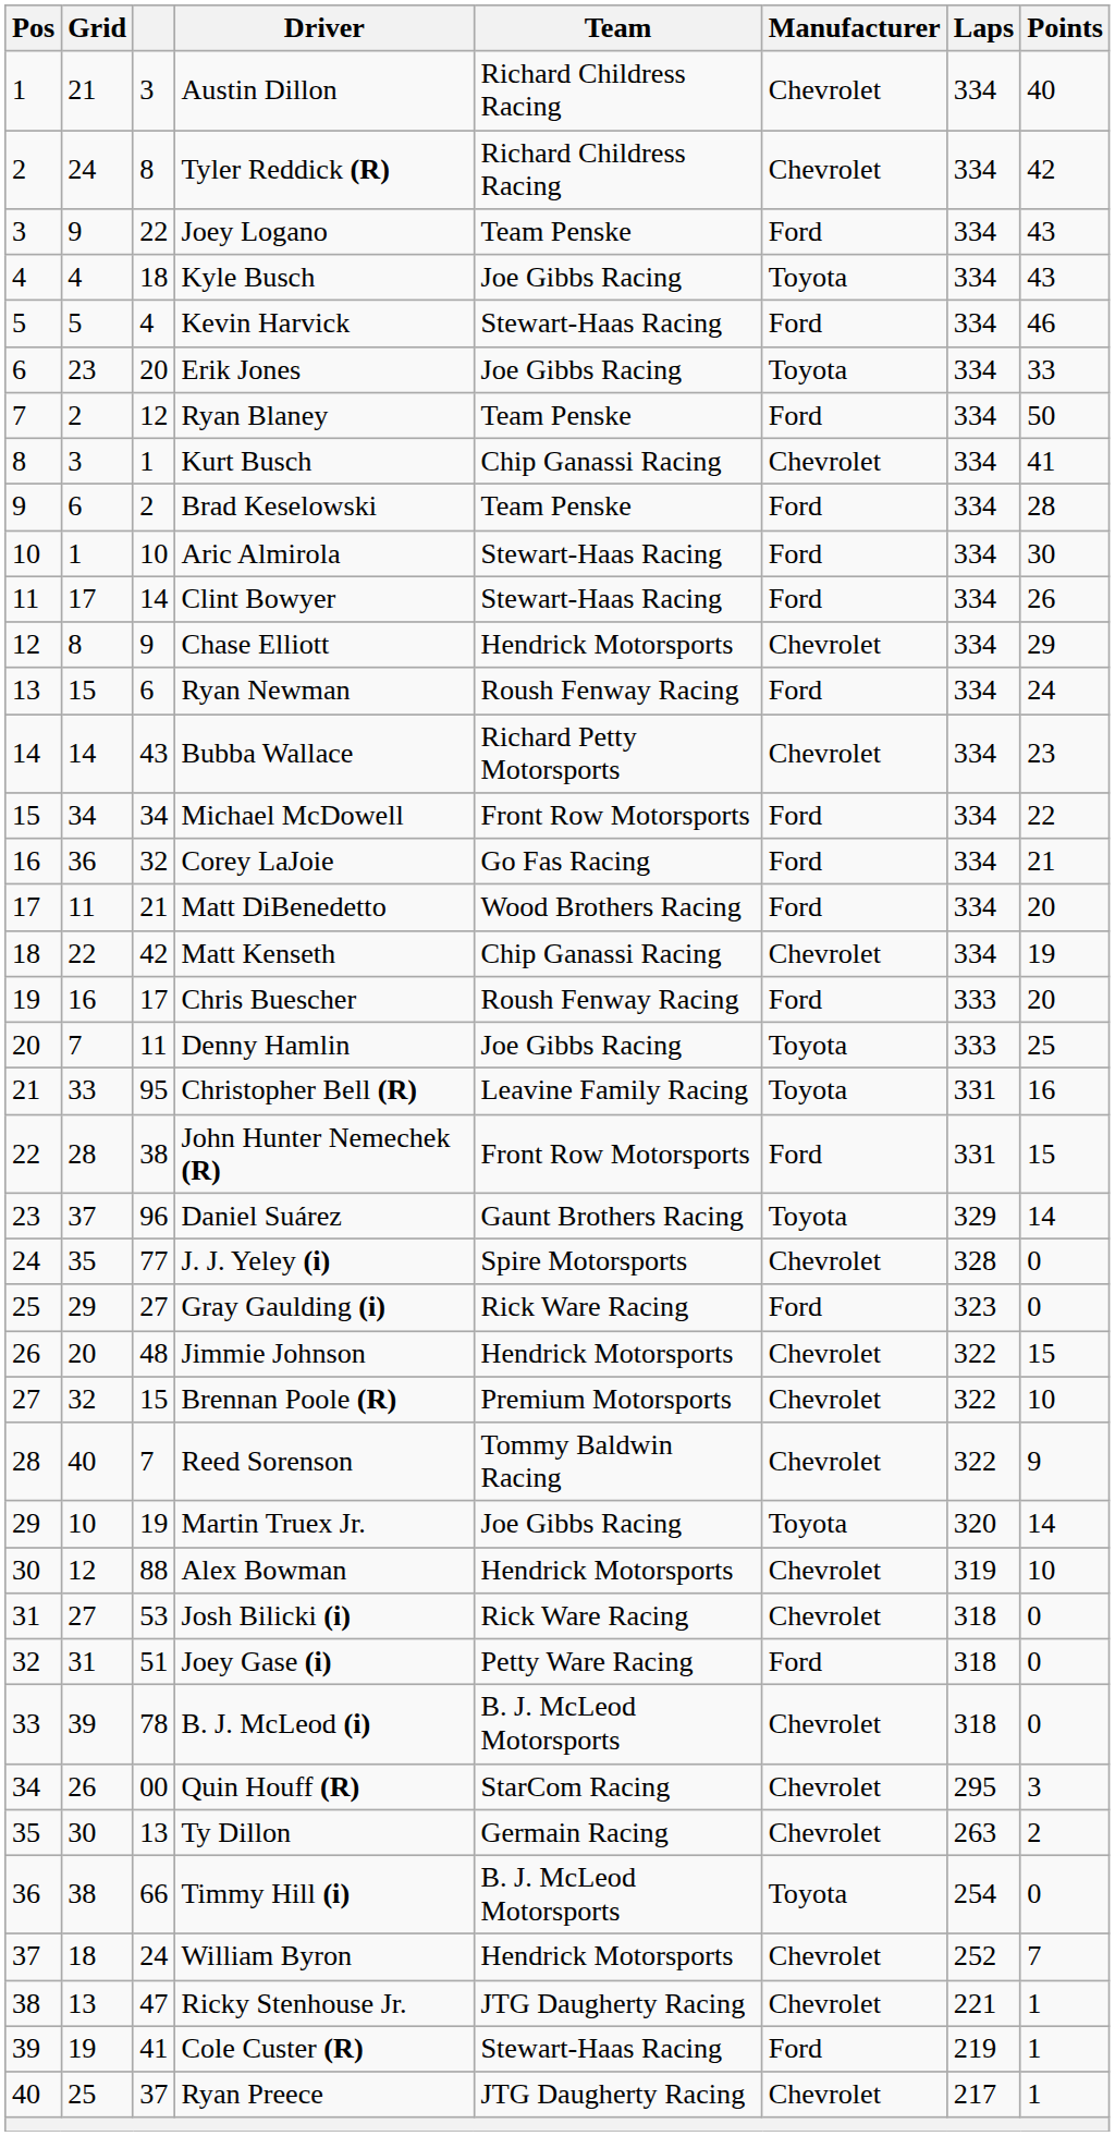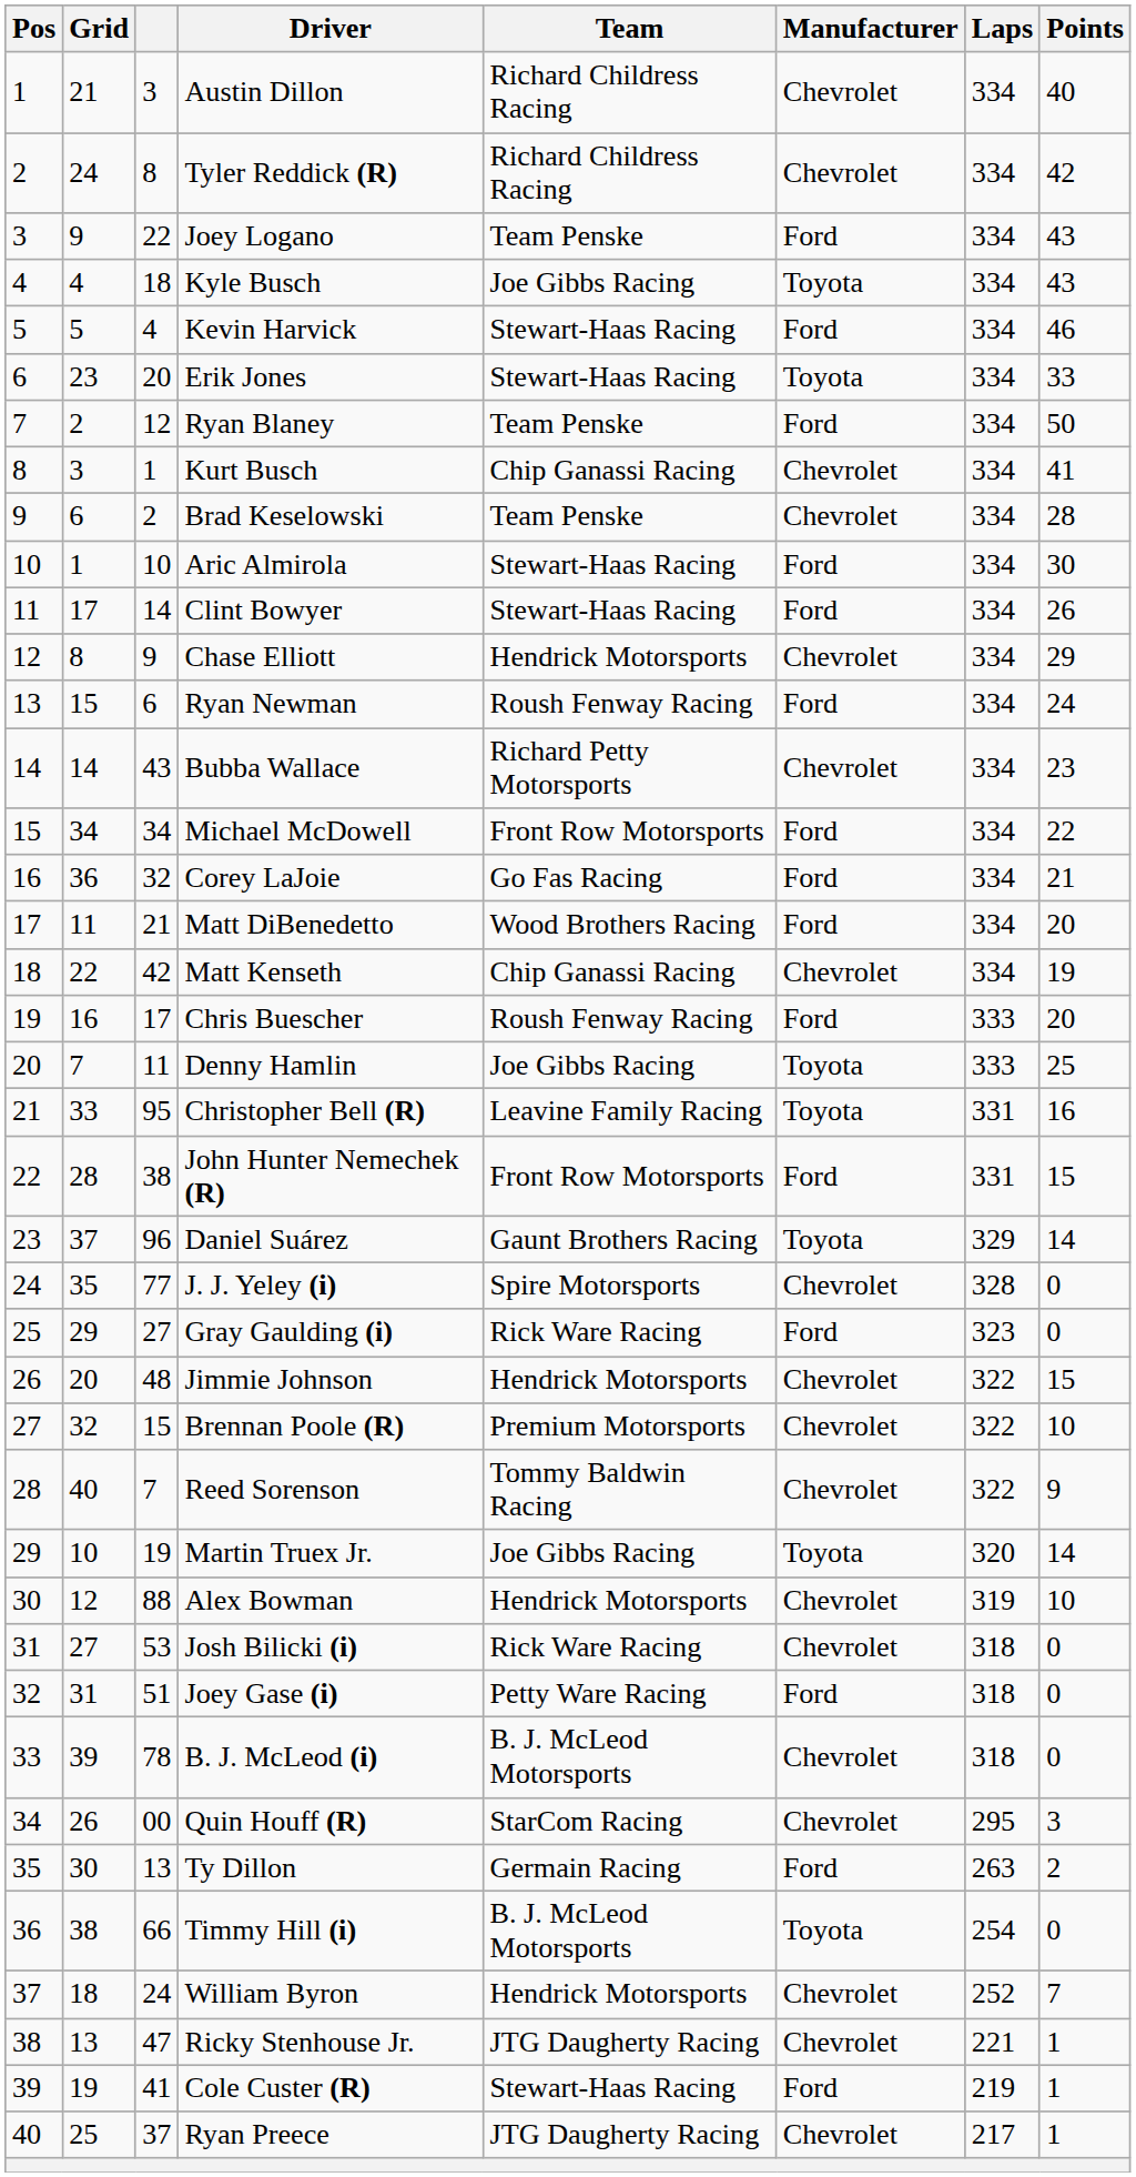Erik Jones | Team: Joe Gibbs Racing -> Stewart-Haas Racing
Brad Keselowski | Manufacturer: Ford -> Chevrolet
Ty Dillon | Manufacturer: Chevrolet -> Ford
